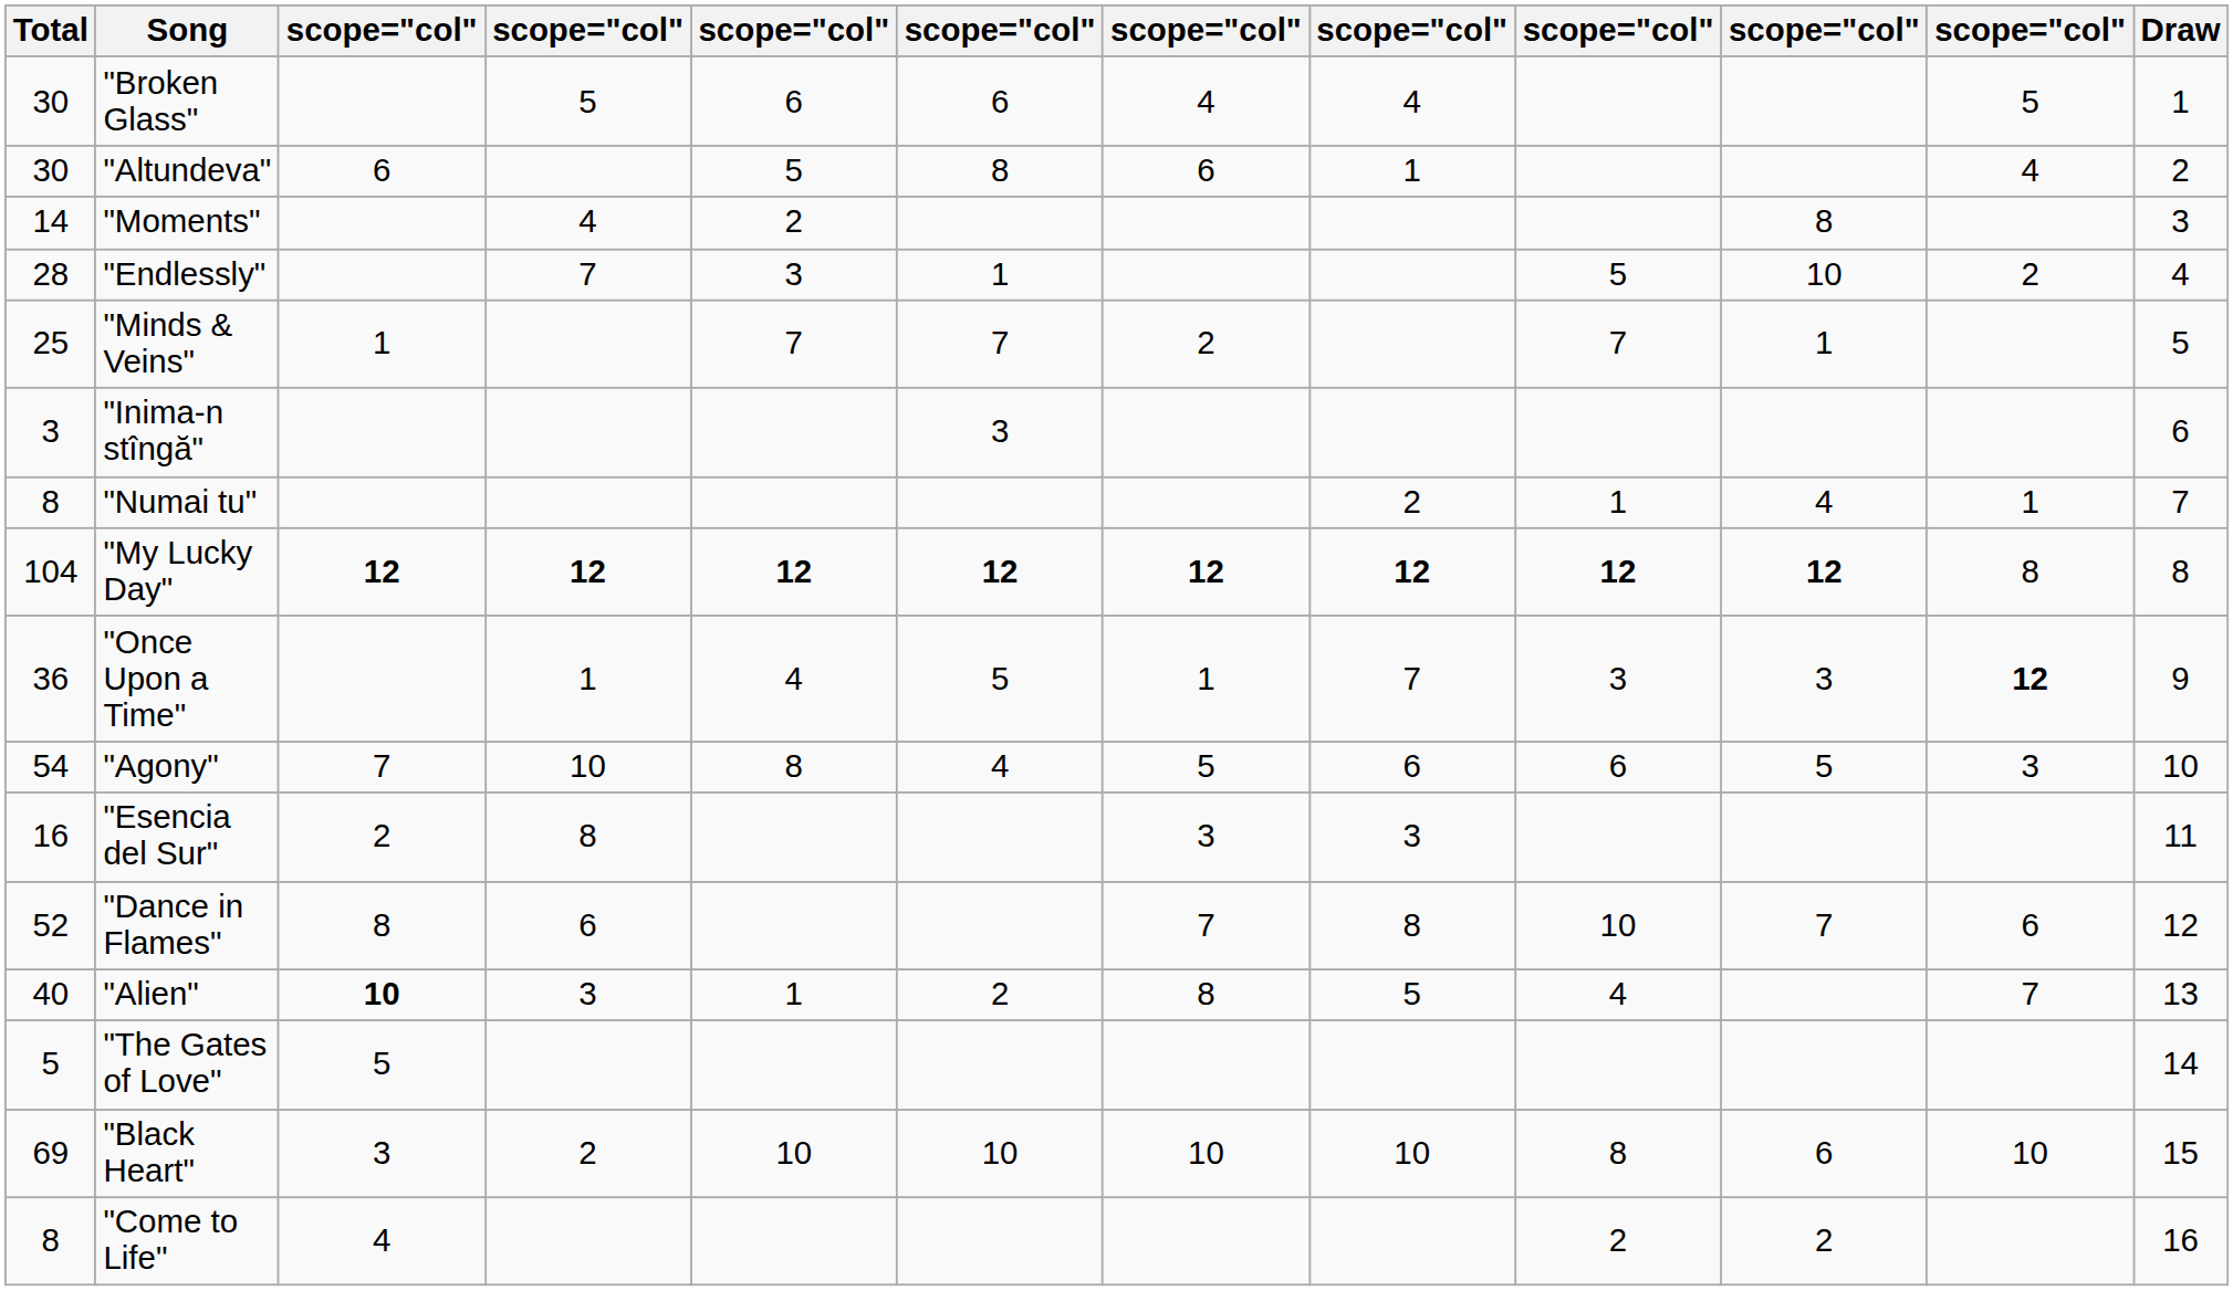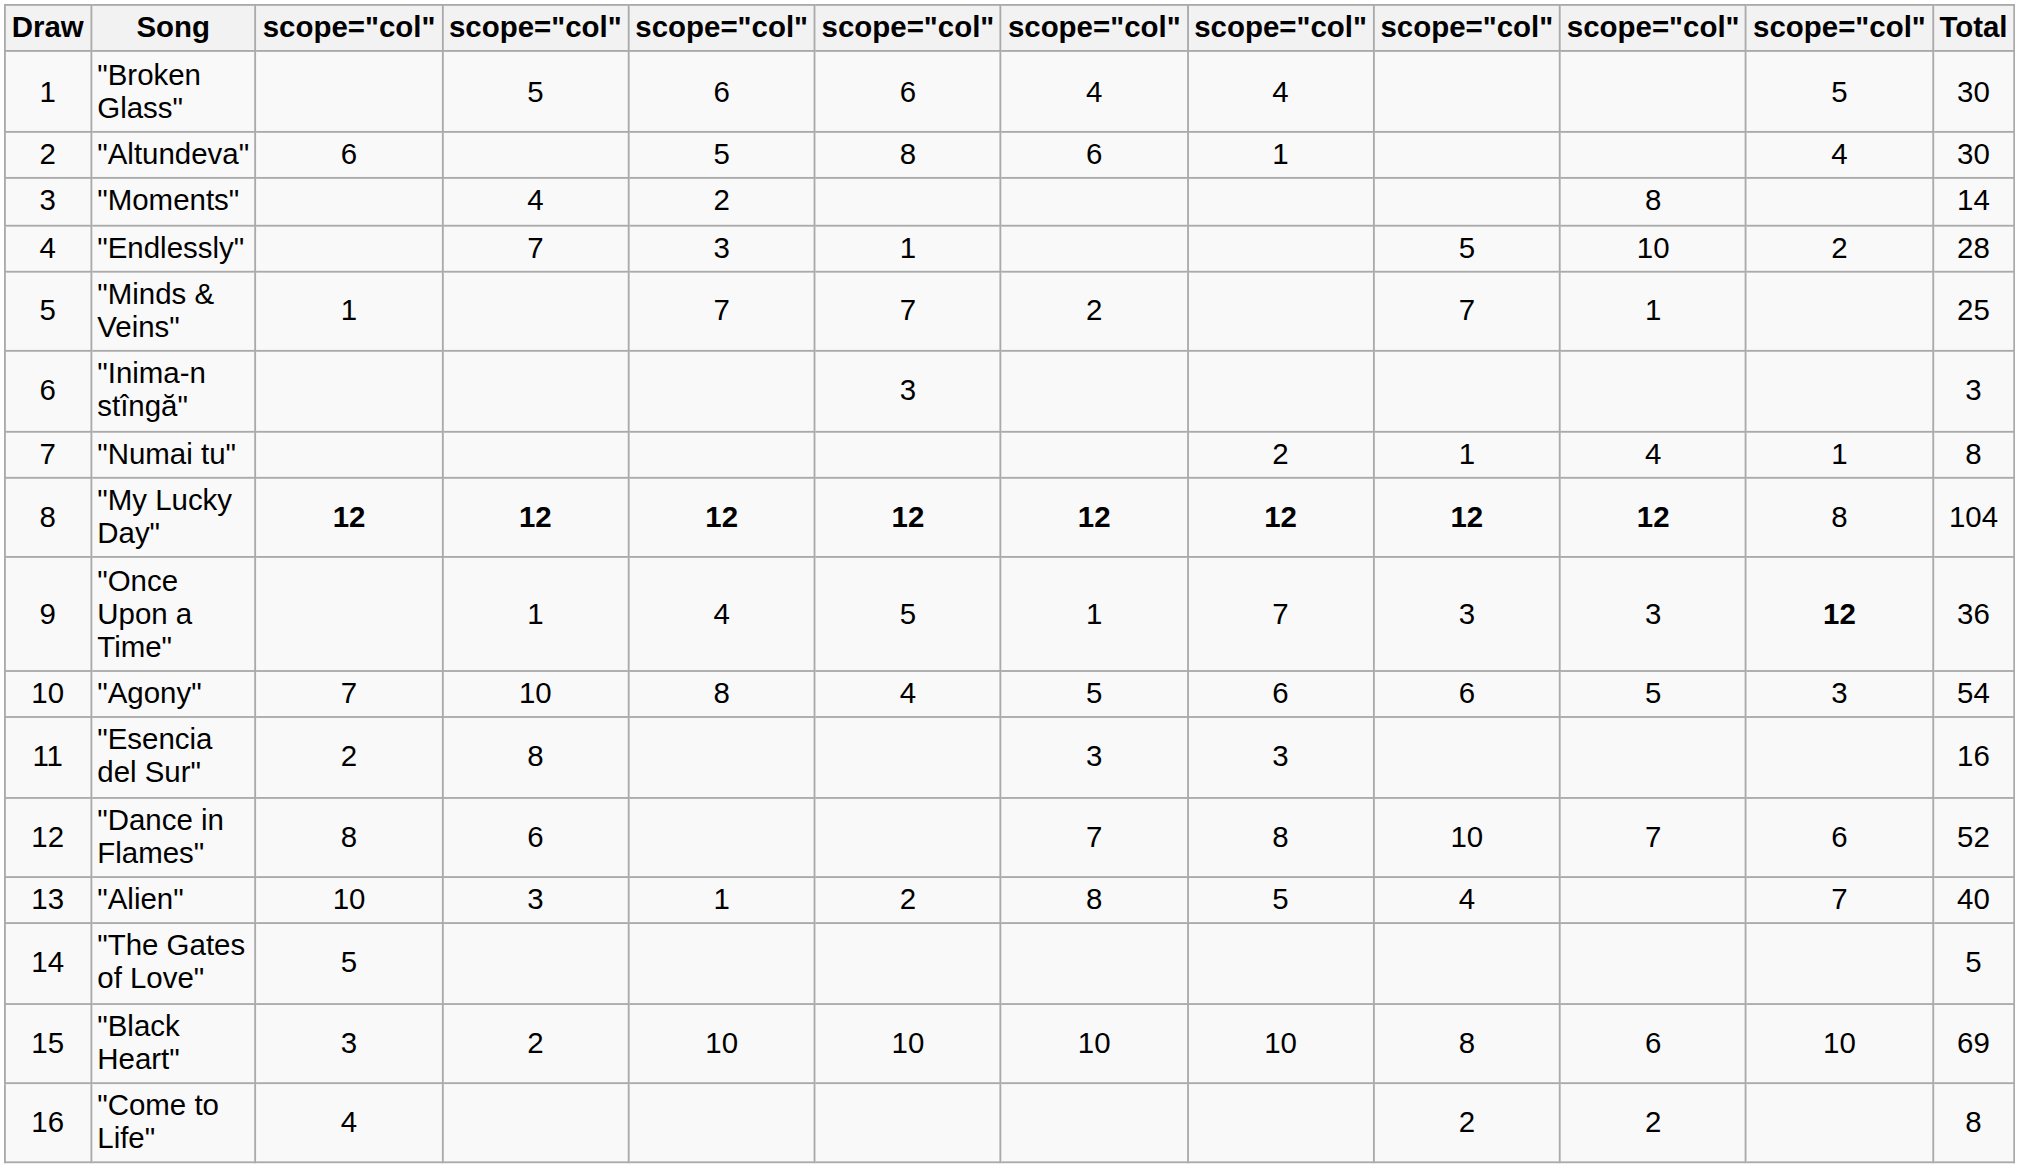columns swapped: Draw <-> Total
"Alien" | column 3: bold -> normal
